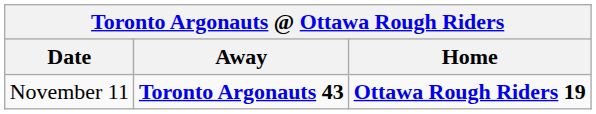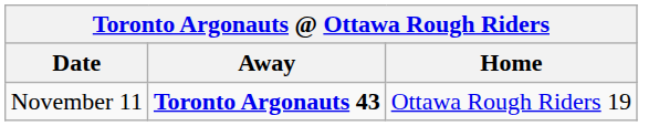November 11 | Home: bold -> normal
